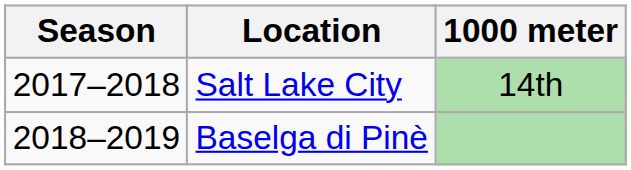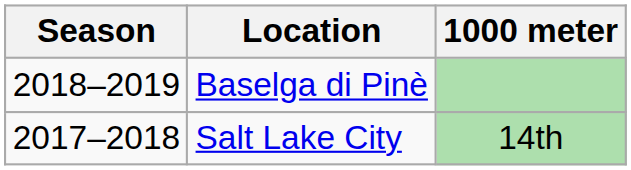rows swapped: Salt Lake City <-> Baselga di Pinè
